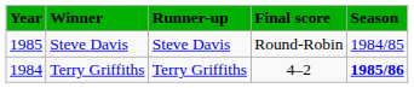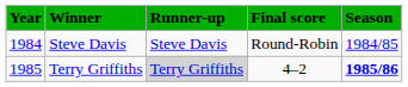row 2 | Year: 1985 -> 1984
row 3 | Year: 1984 -> 1985
row 3 | Runner-up: no background -> lightgrey background
